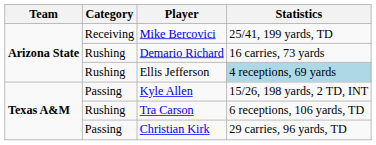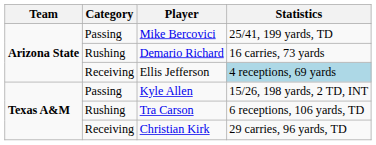Mike Bercovici | Category: Receiving -> Passing
Ellis Jefferson | Category: Rushing -> Receiving
Christian Kirk | Category: Passing -> Receiving
